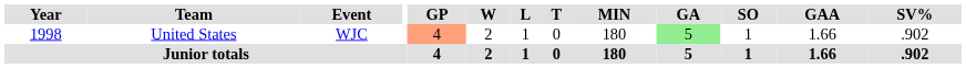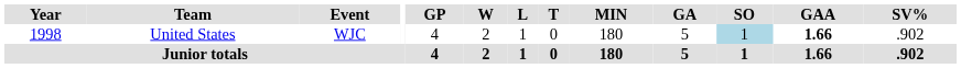United States | GP: lightsalmon background -> no background
United States | GA: lightgreen background -> no background
United States | SO: no background -> lightblue background
United States | GAA: normal -> bold
